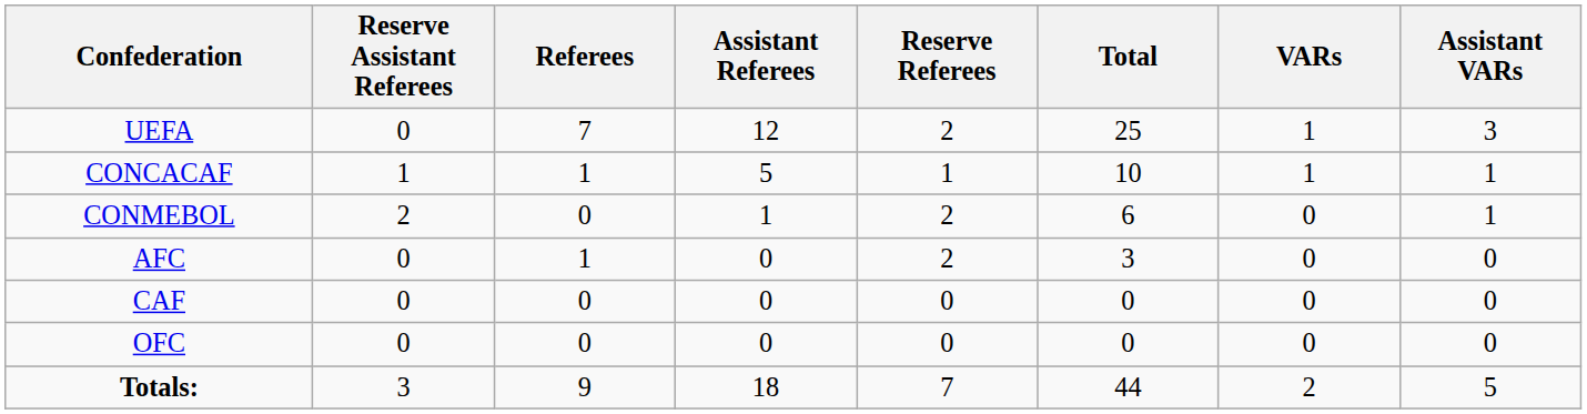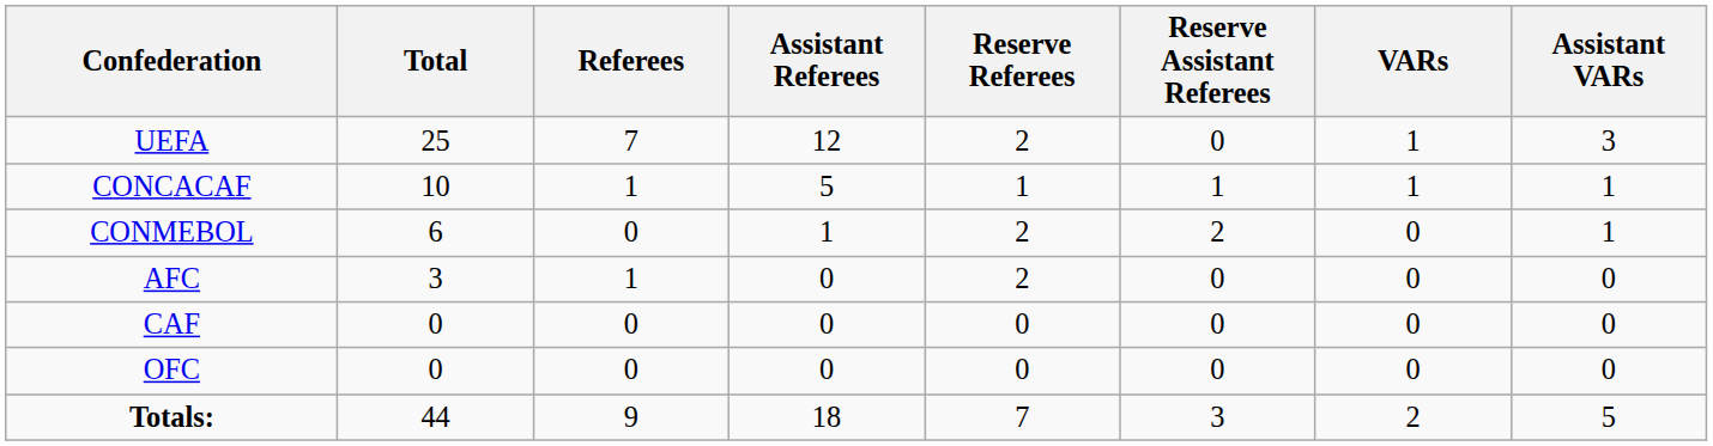columns swapped: Total <-> Reserve Assistant Referees
